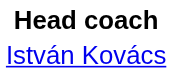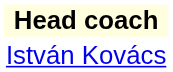row 1 | column 1: no background -> lightyellow background
